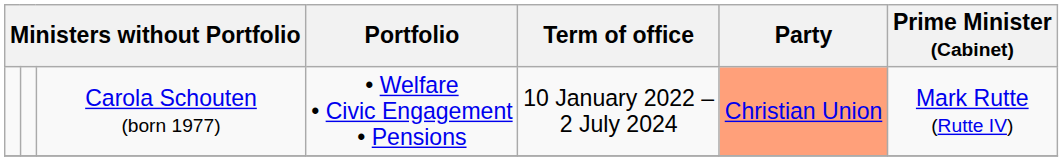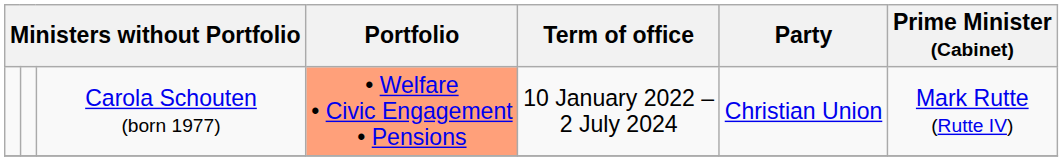Carola Schouten (born 1977) | Portfolio: no background -> lightsalmon background
Carola Schouten (born 1977) | Party: lightsalmon background -> no background
